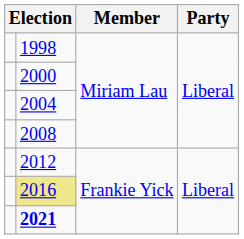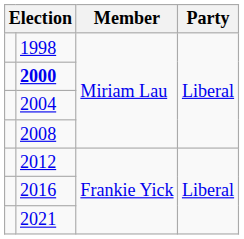2000 | column 2: normal -> bold
2016 | column 2: khaki background -> no background
2021 | column 2: bold -> normal
